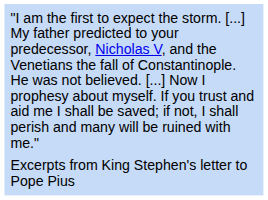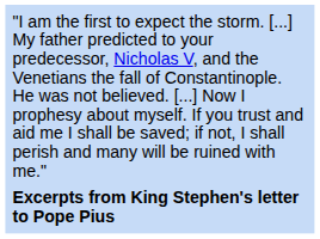row 2 | column 1: normal -> bold
